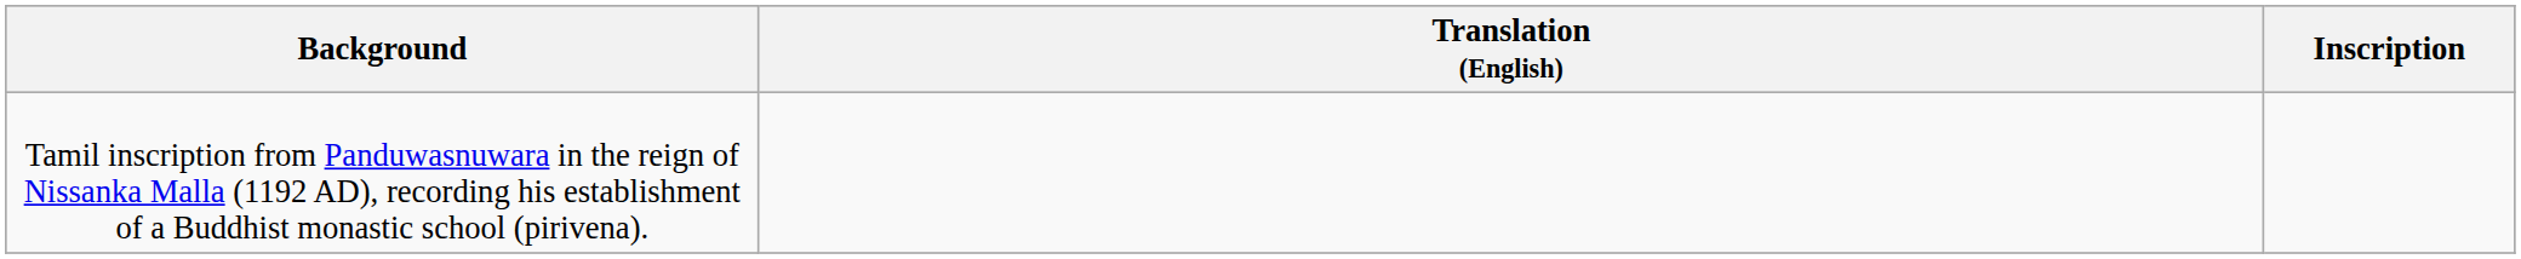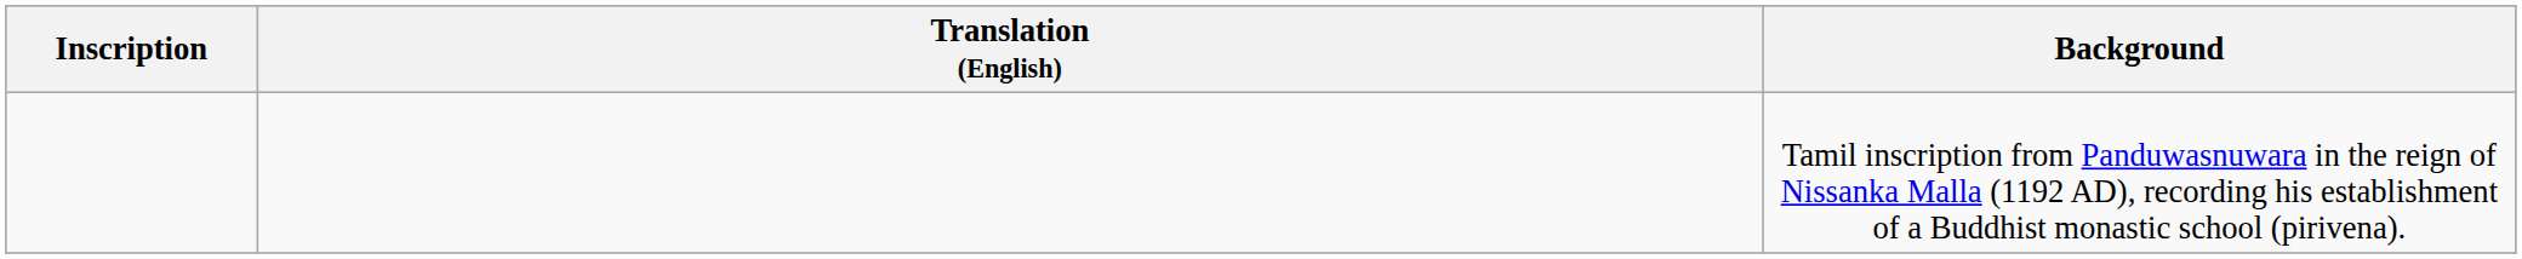columns swapped: Background <-> Inscription
